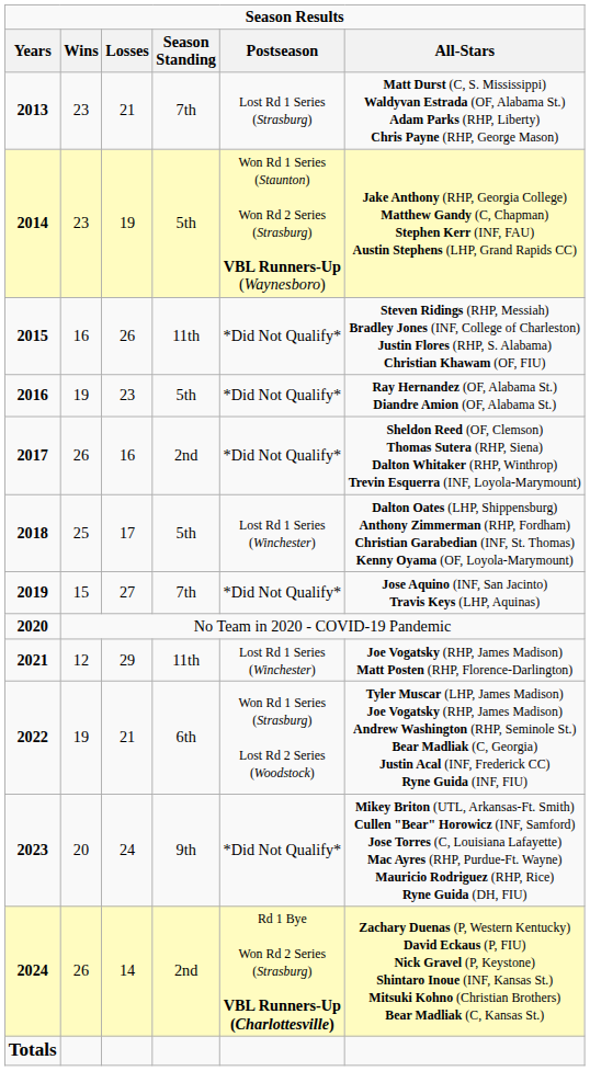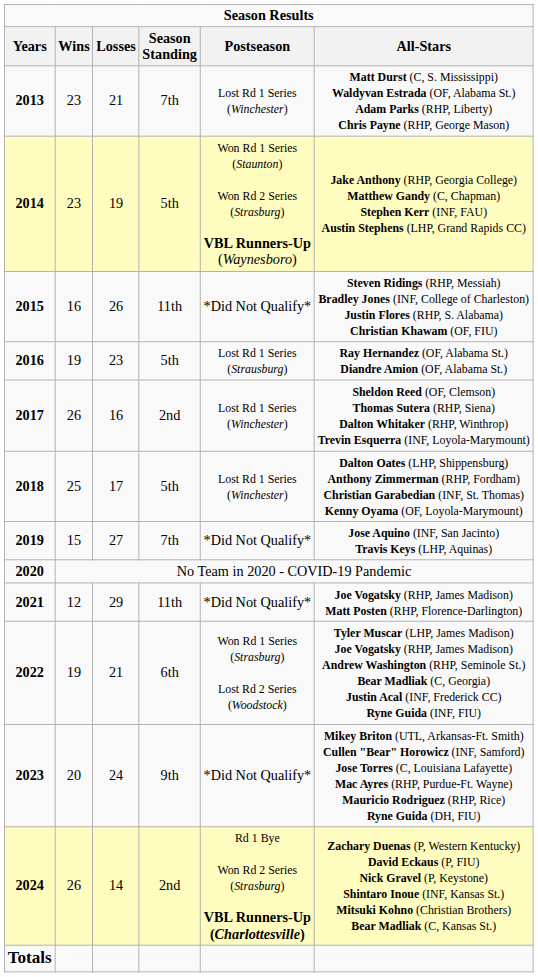2013 | Postseason: Lost Rd 1 Series (Strasburg) -> Lost Rd 1 Series (Winchester)
2016 | Postseason: *Did Not Qualify* -> Lost Rd 1 Series (Strausburg)
2017 | Postseason: *Did Not Qualify* -> Lost Rd 1 Series (Winchester)
2021 | Postseason: Lost Rd 1 Series (Winchester) -> *Did Not Qualify*
